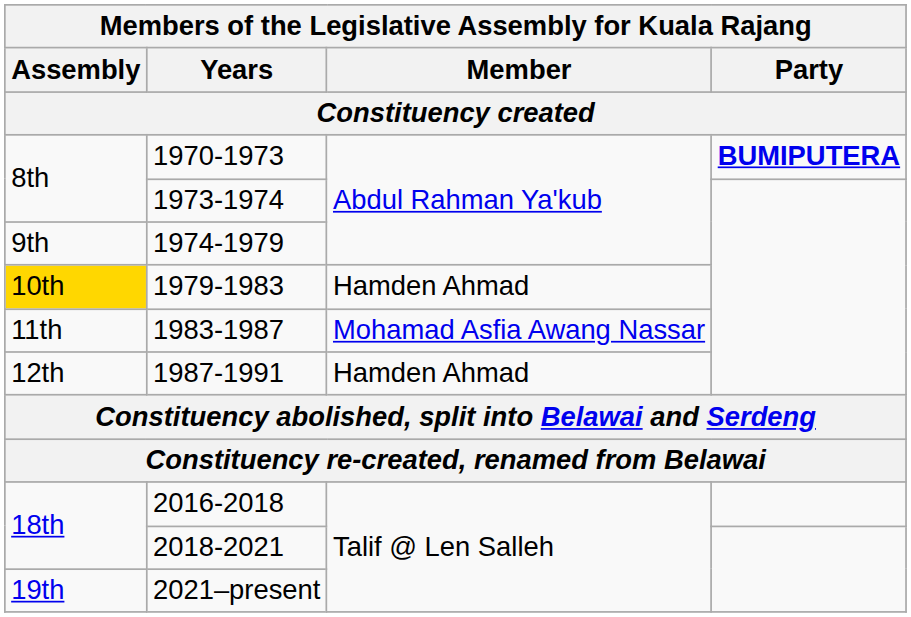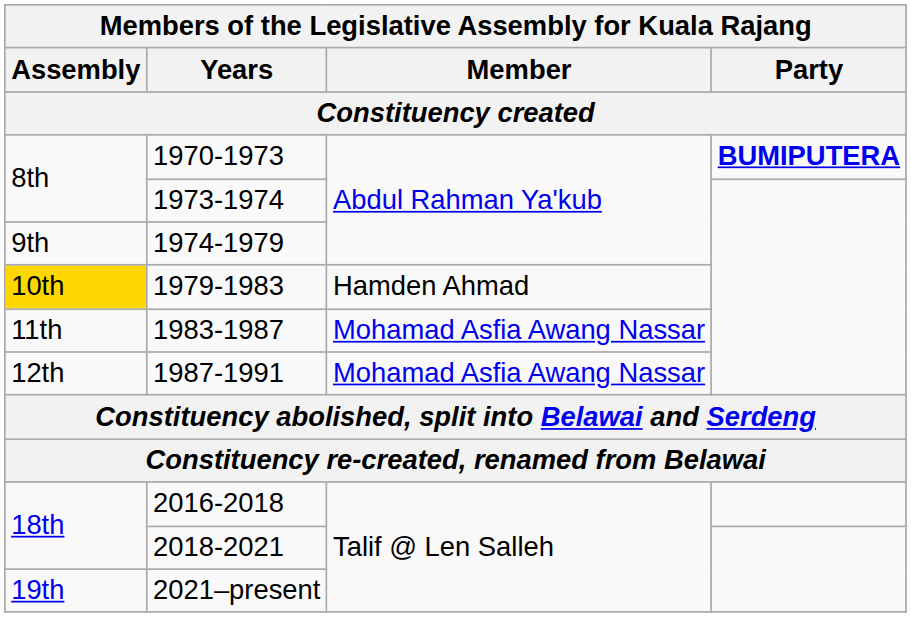1987-1991 | Member: Hamden Ahmad -> Mohamad Asfia Awang Nassar
